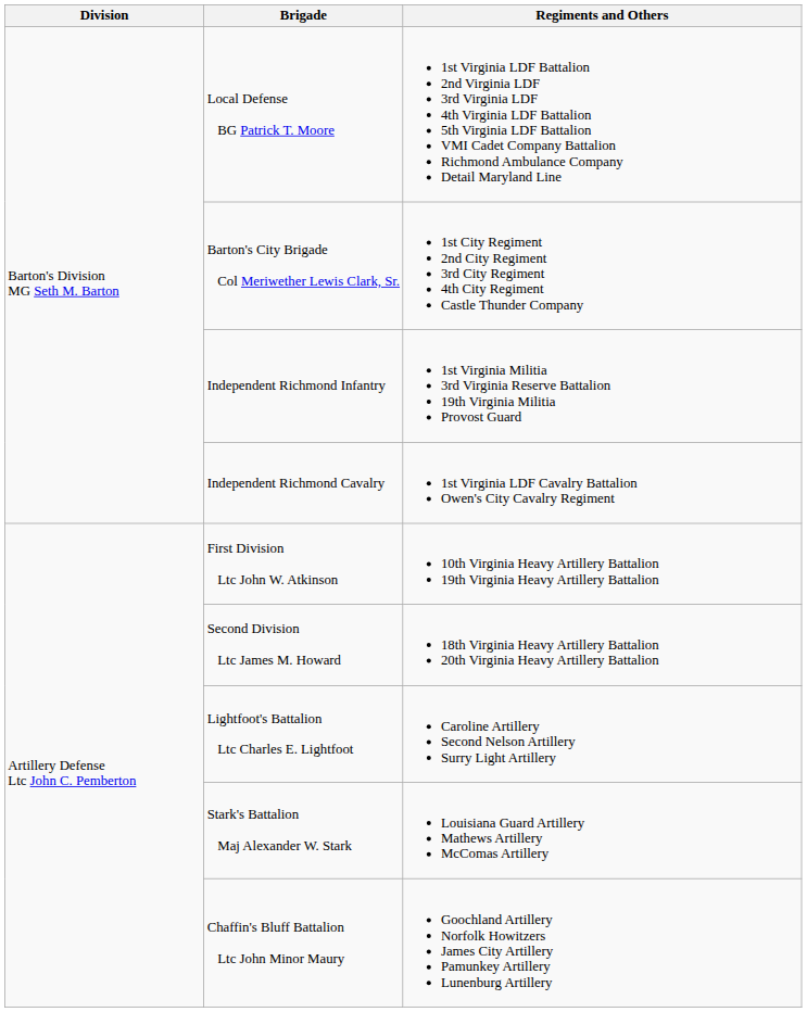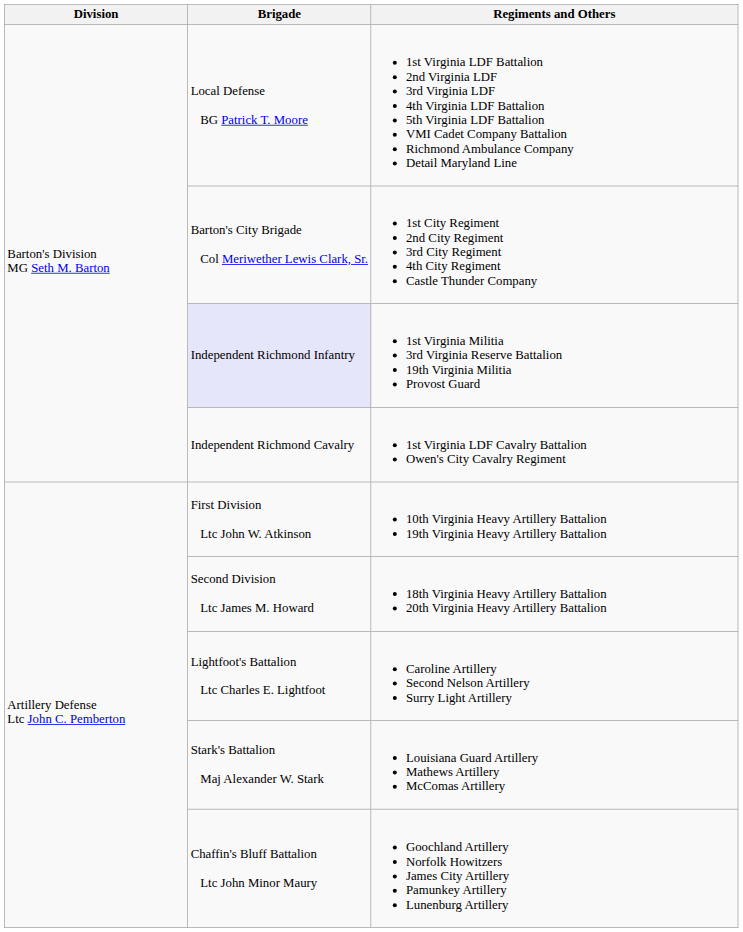Independent Richmond Infantry | Brigade: no background -> lavender background
